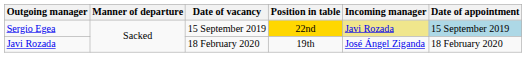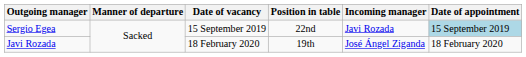Sergio Egea | Position in table: gold background -> no background
Sergio Egea | Incoming manager: khaki background -> no background
